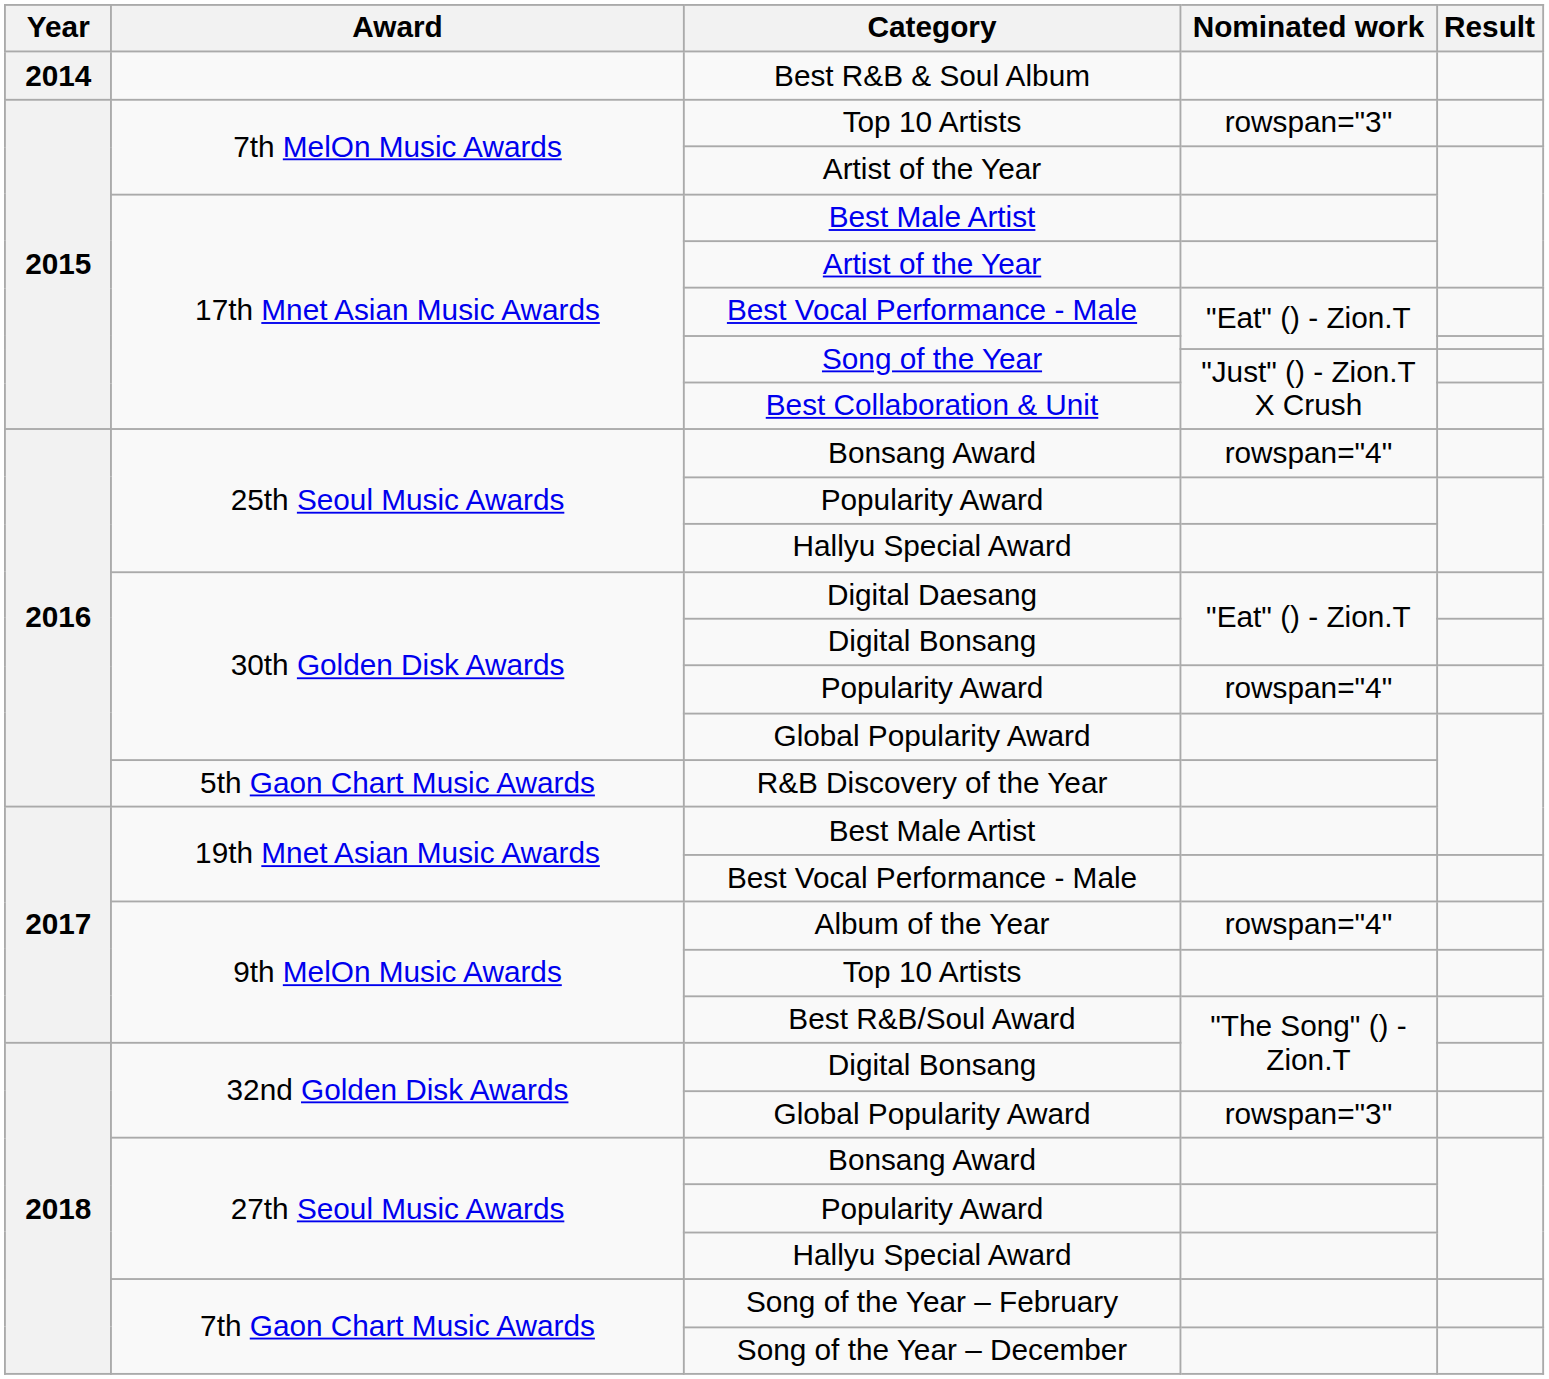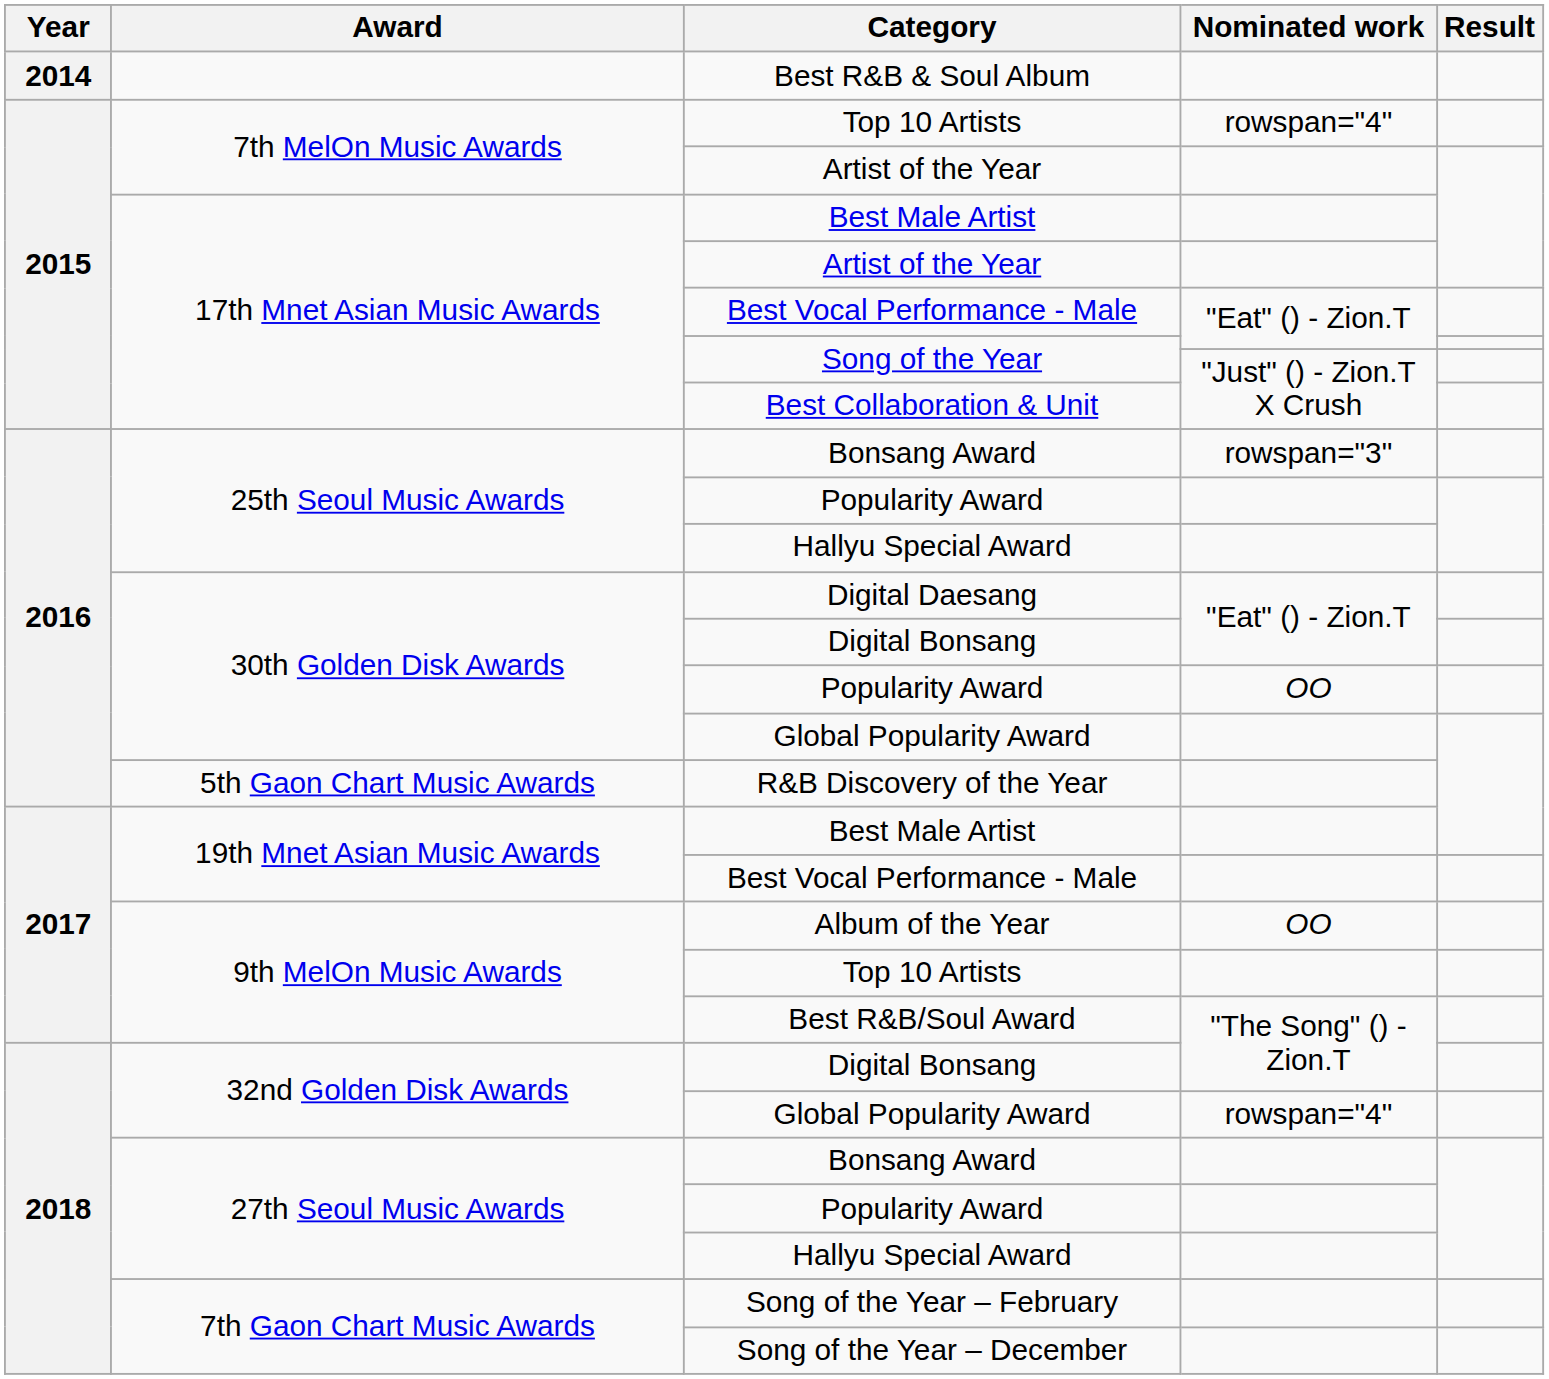7th MelOn Music Awards / Top 10 Artists | Nominated work: rowspan="3" -> rowspan="4"
25th Seoul Music Awards / Bonsang Award | Nominated work: rowspan="4" -> rowspan="3"
30th Golden Disk Awards / Popularity Award | Nominated work: rowspan="4" -> OO
Album of the Year | Nominated work: rowspan="4" -> OO
32nd Golden Disk Awards / Global Popularity Award | Nominated work: rowspan="3" -> rowspan="4"
